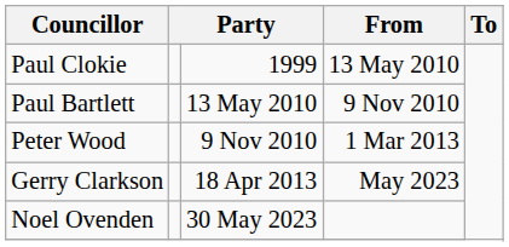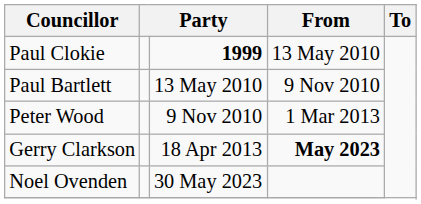Paul Clokie | column 3: normal -> bold
Gerry Clarkson | From: normal -> bold
